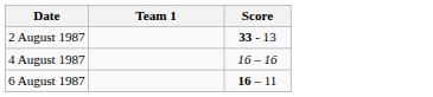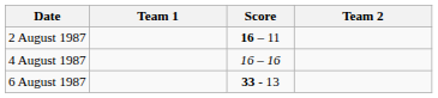+ column: Team 2
2 August 1987 | Score: 33 - 13 -> 16 – 11
6 August 1987 | Score: 16 – 11 -> 33 - 13
